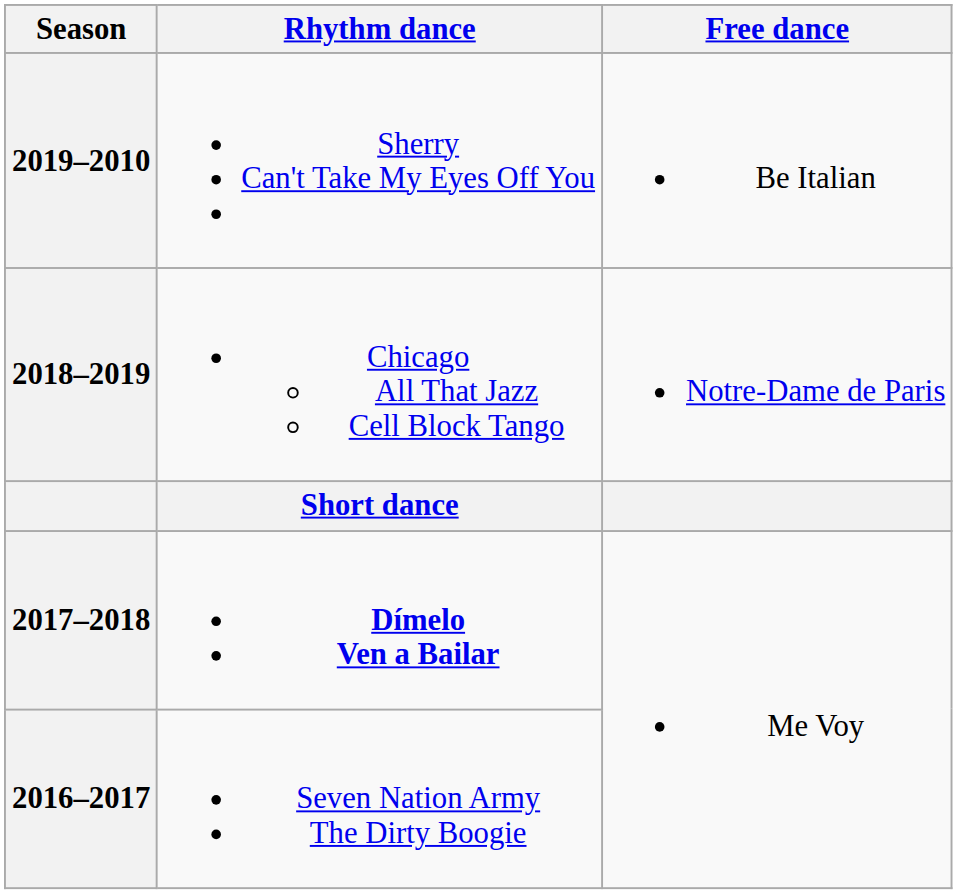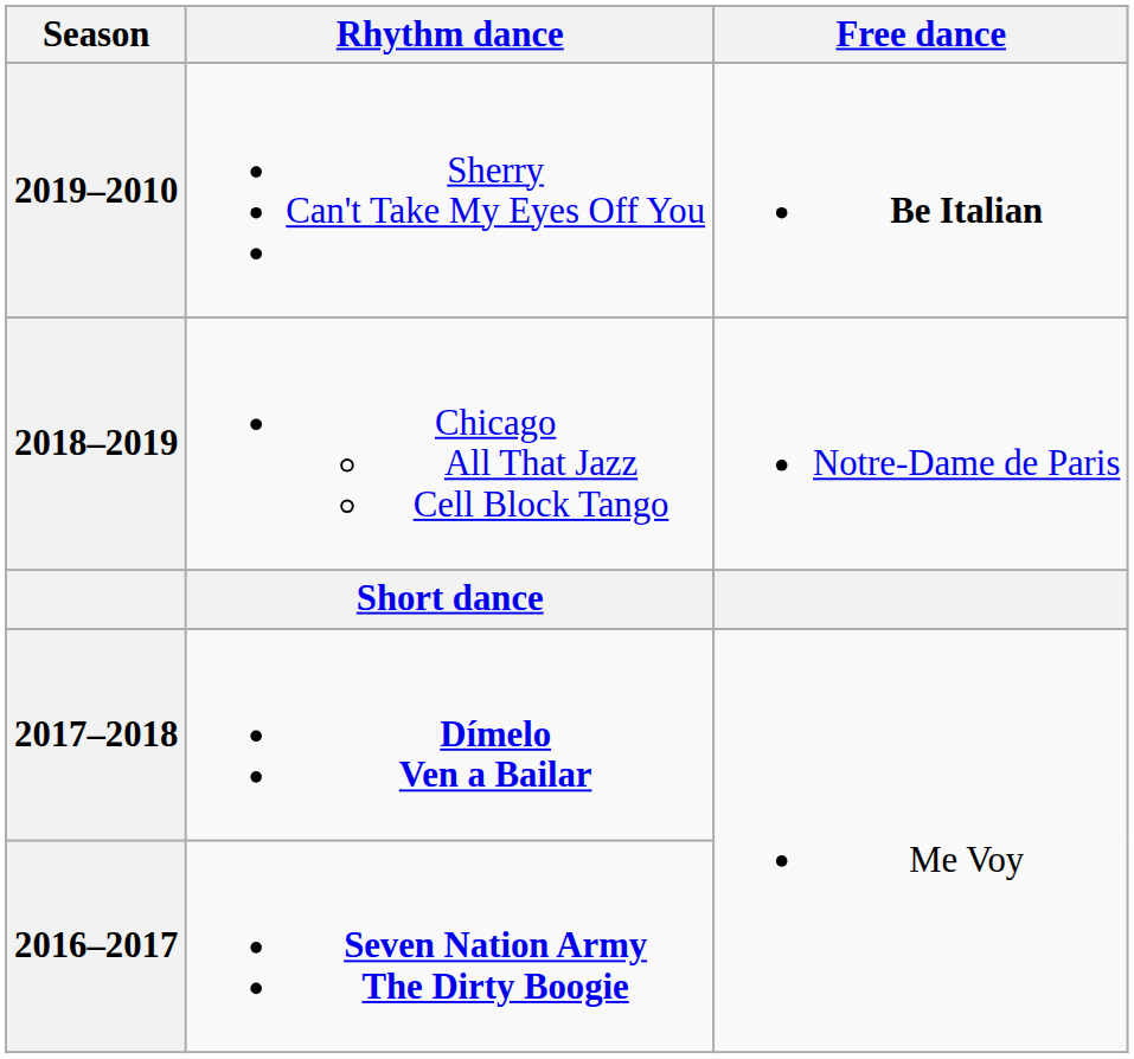2019–2010 | Free dance: normal -> bold
2016–2017 | Rhythm dance: normal -> bold
